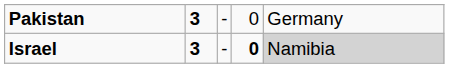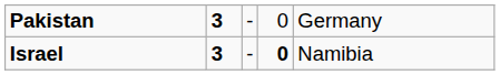Israel | column 5: lightgrey background -> no background
